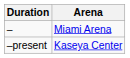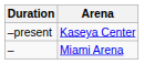rows swapped: – <-> –present
